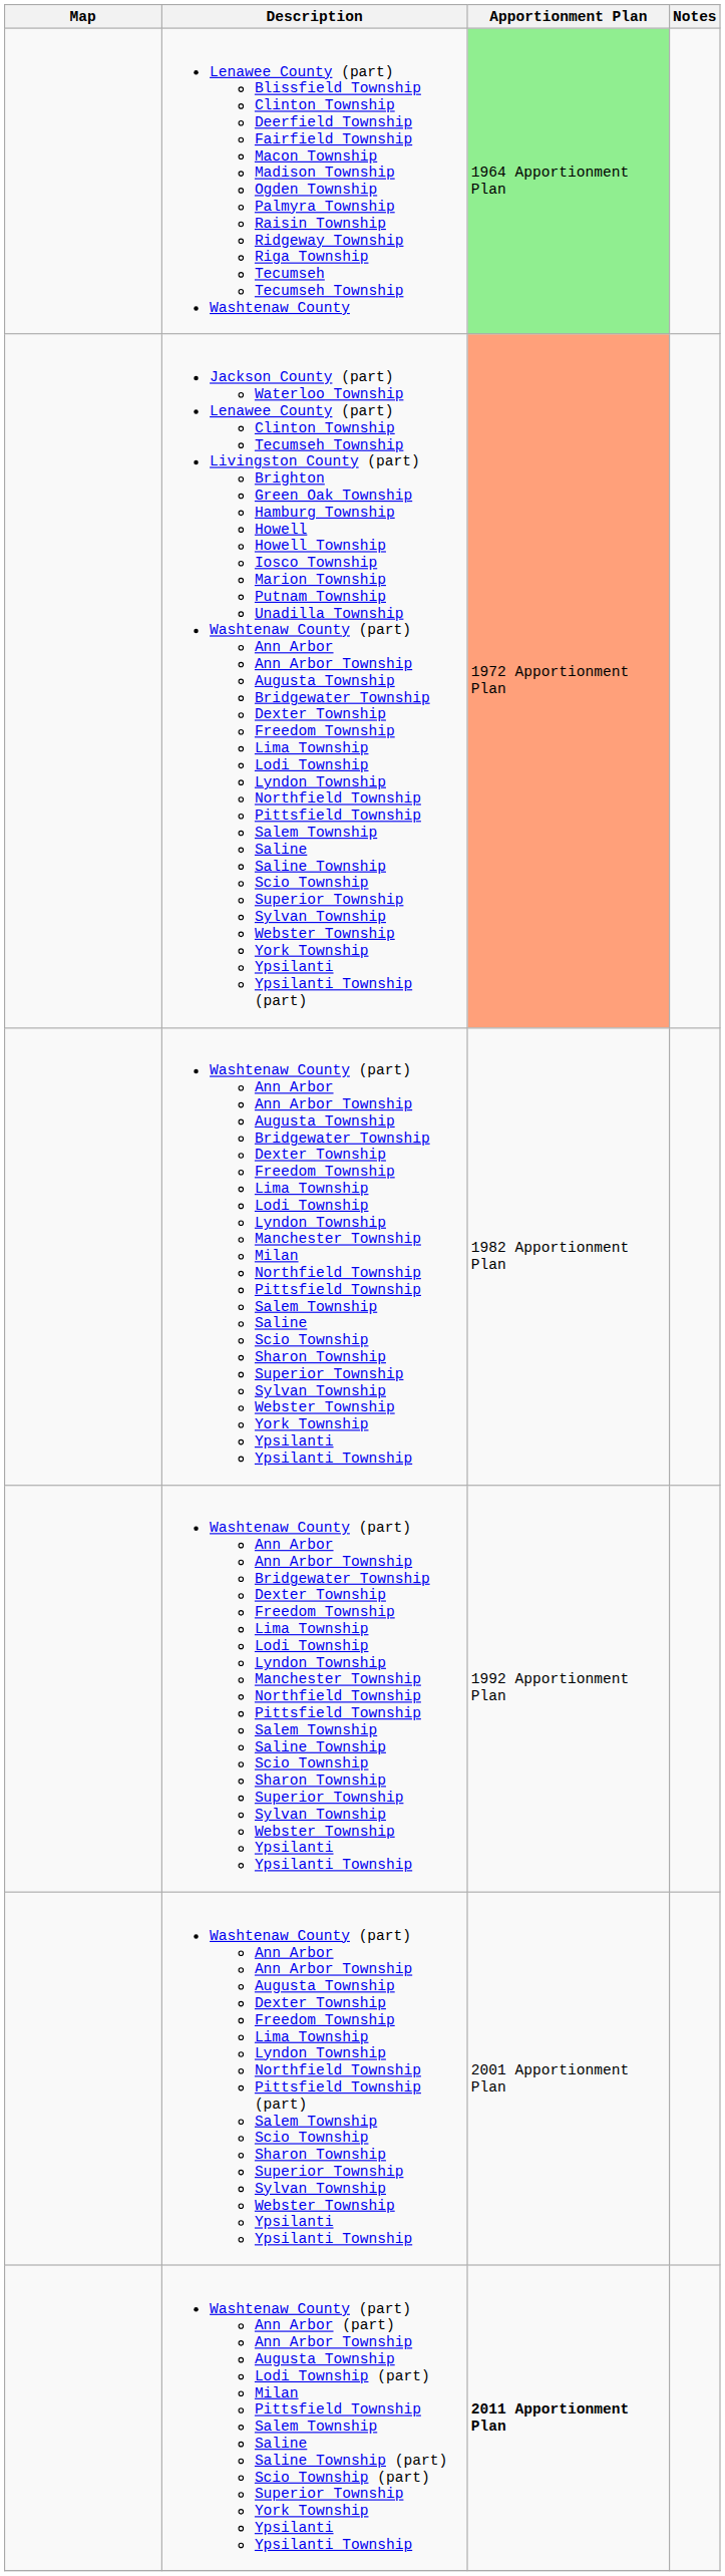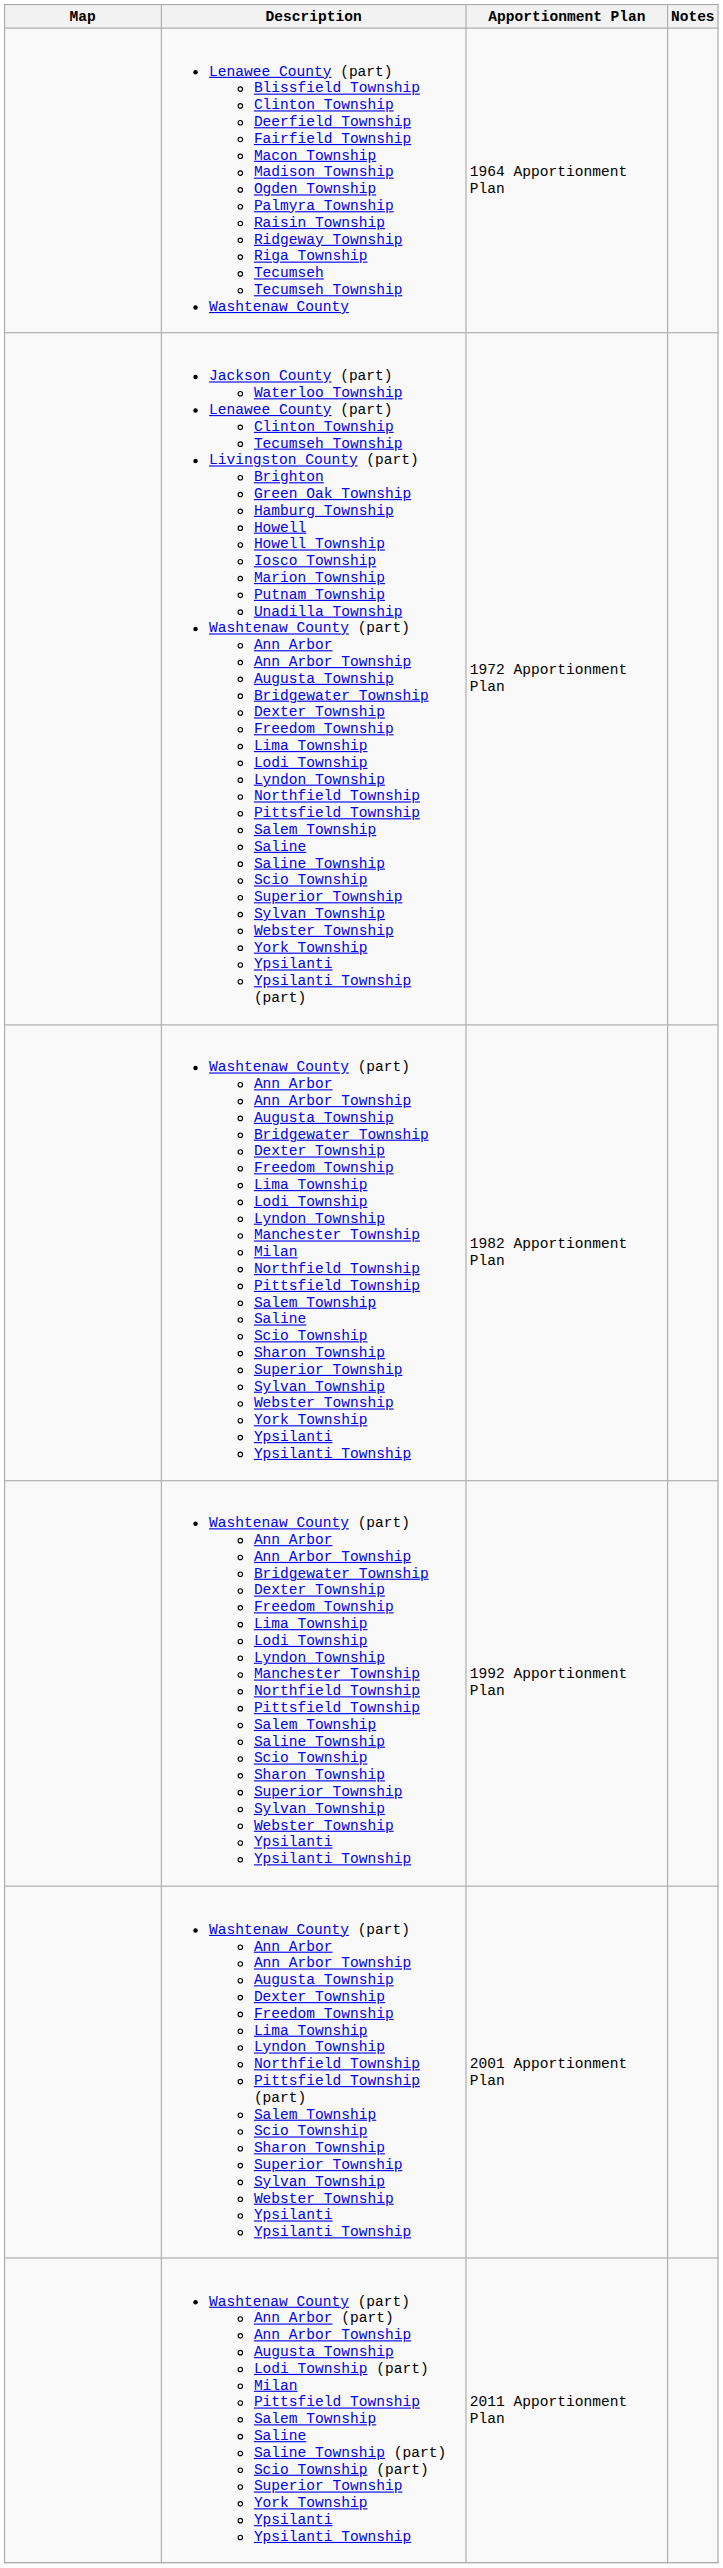row 2 | Apportionment Plan: lightgreen background -> no background
row 3 | Apportionment Plan: lightsalmon background -> no background
row 7 | Apportionment Plan: bold -> normal
